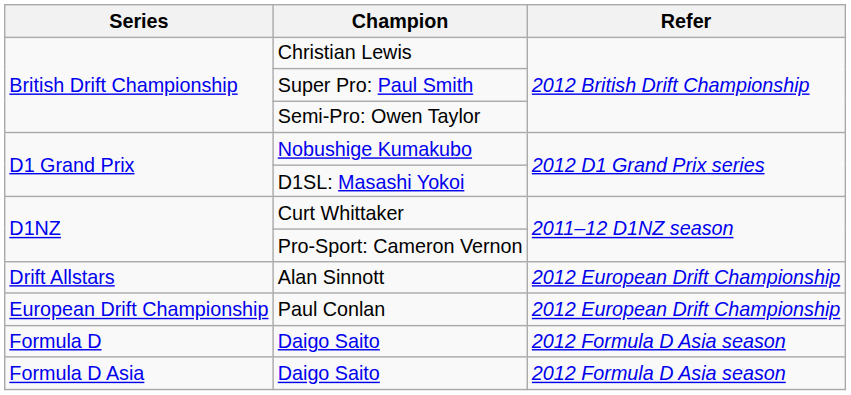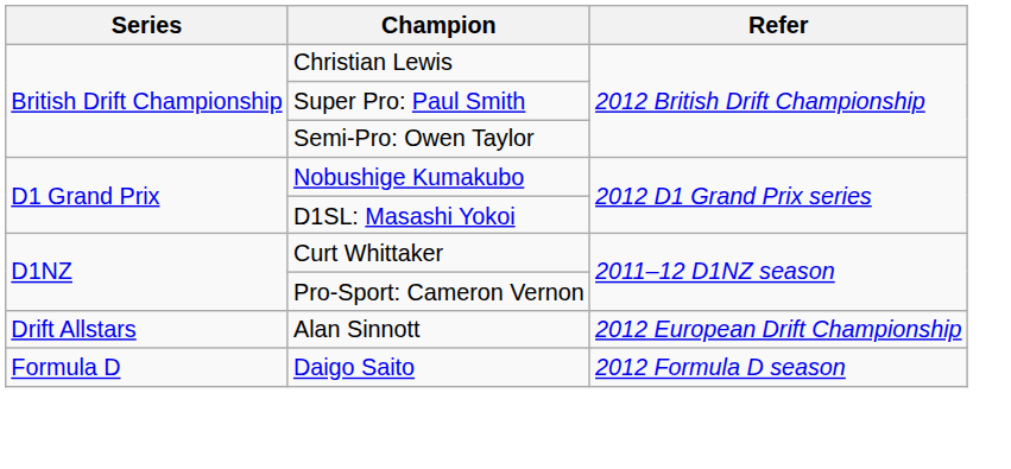- row: European Drift Championship | Paul Conlan | 2012 European Drift Championship
Formula D / Daigo Saito | Refer: 2012 Formula D Asia season -> 2012 Formula D season
- row: Formula D Asia | Daigo Saito | 2012 Formula D Asia season
